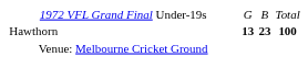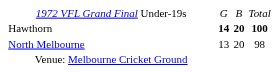Hawthorn | column 2: 13 -> 14
Hawthorn | column 3: 23 -> 20
+ row: North Melbourne | 13 | 20 | 98
